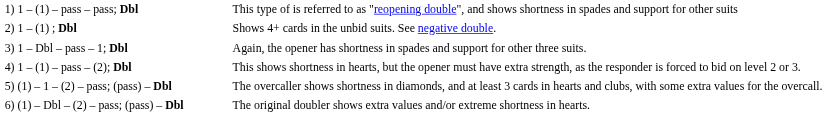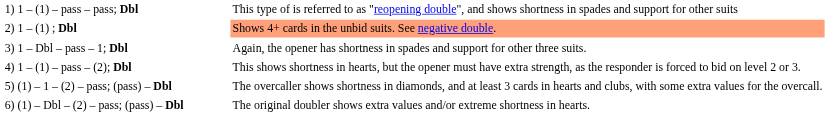2) 1 – (1) ; Dbl | column 2: no background -> lightsalmon background
